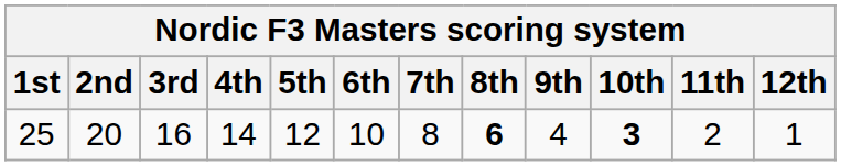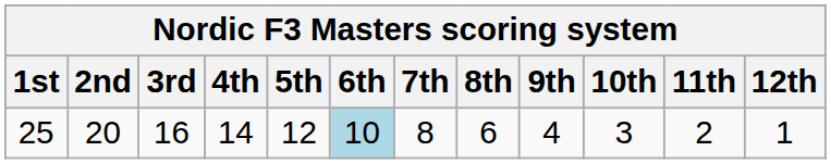25 | 6th: no background -> lightblue background
25 | 8th: bold -> normal
25 | 10th: bold -> normal
